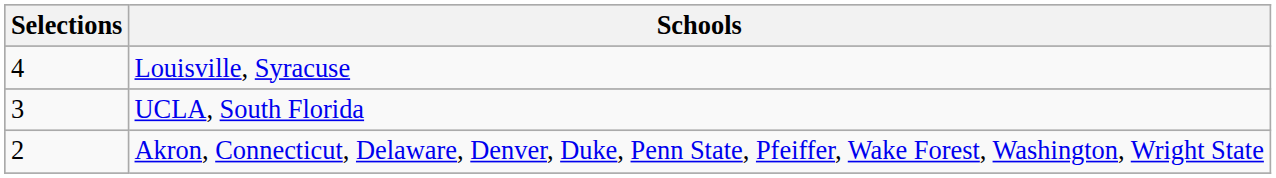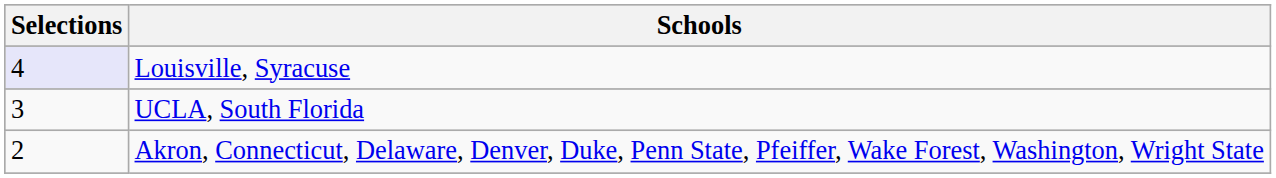Louisville, Syracuse | Selections: no background -> lavender background
